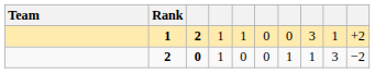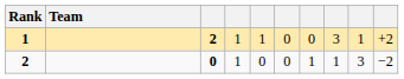columns swapped: Rank <-> Team
